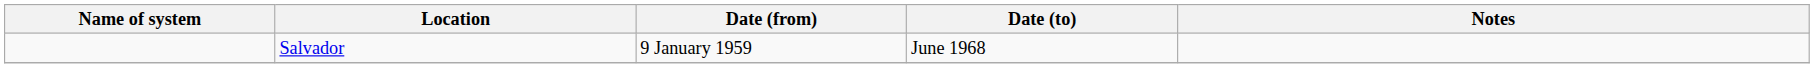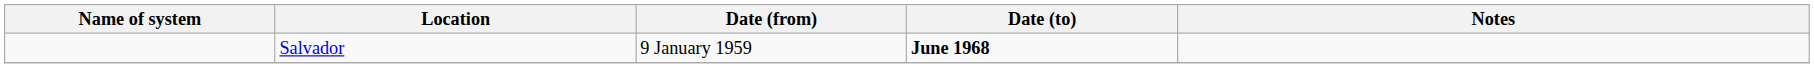Salvador | Date (to): normal -> bold
